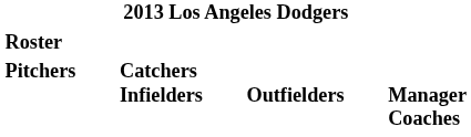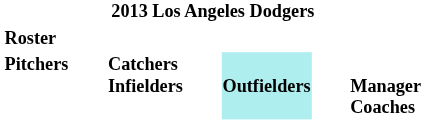Pitchers | column 3: no background -> paleturquoise background
